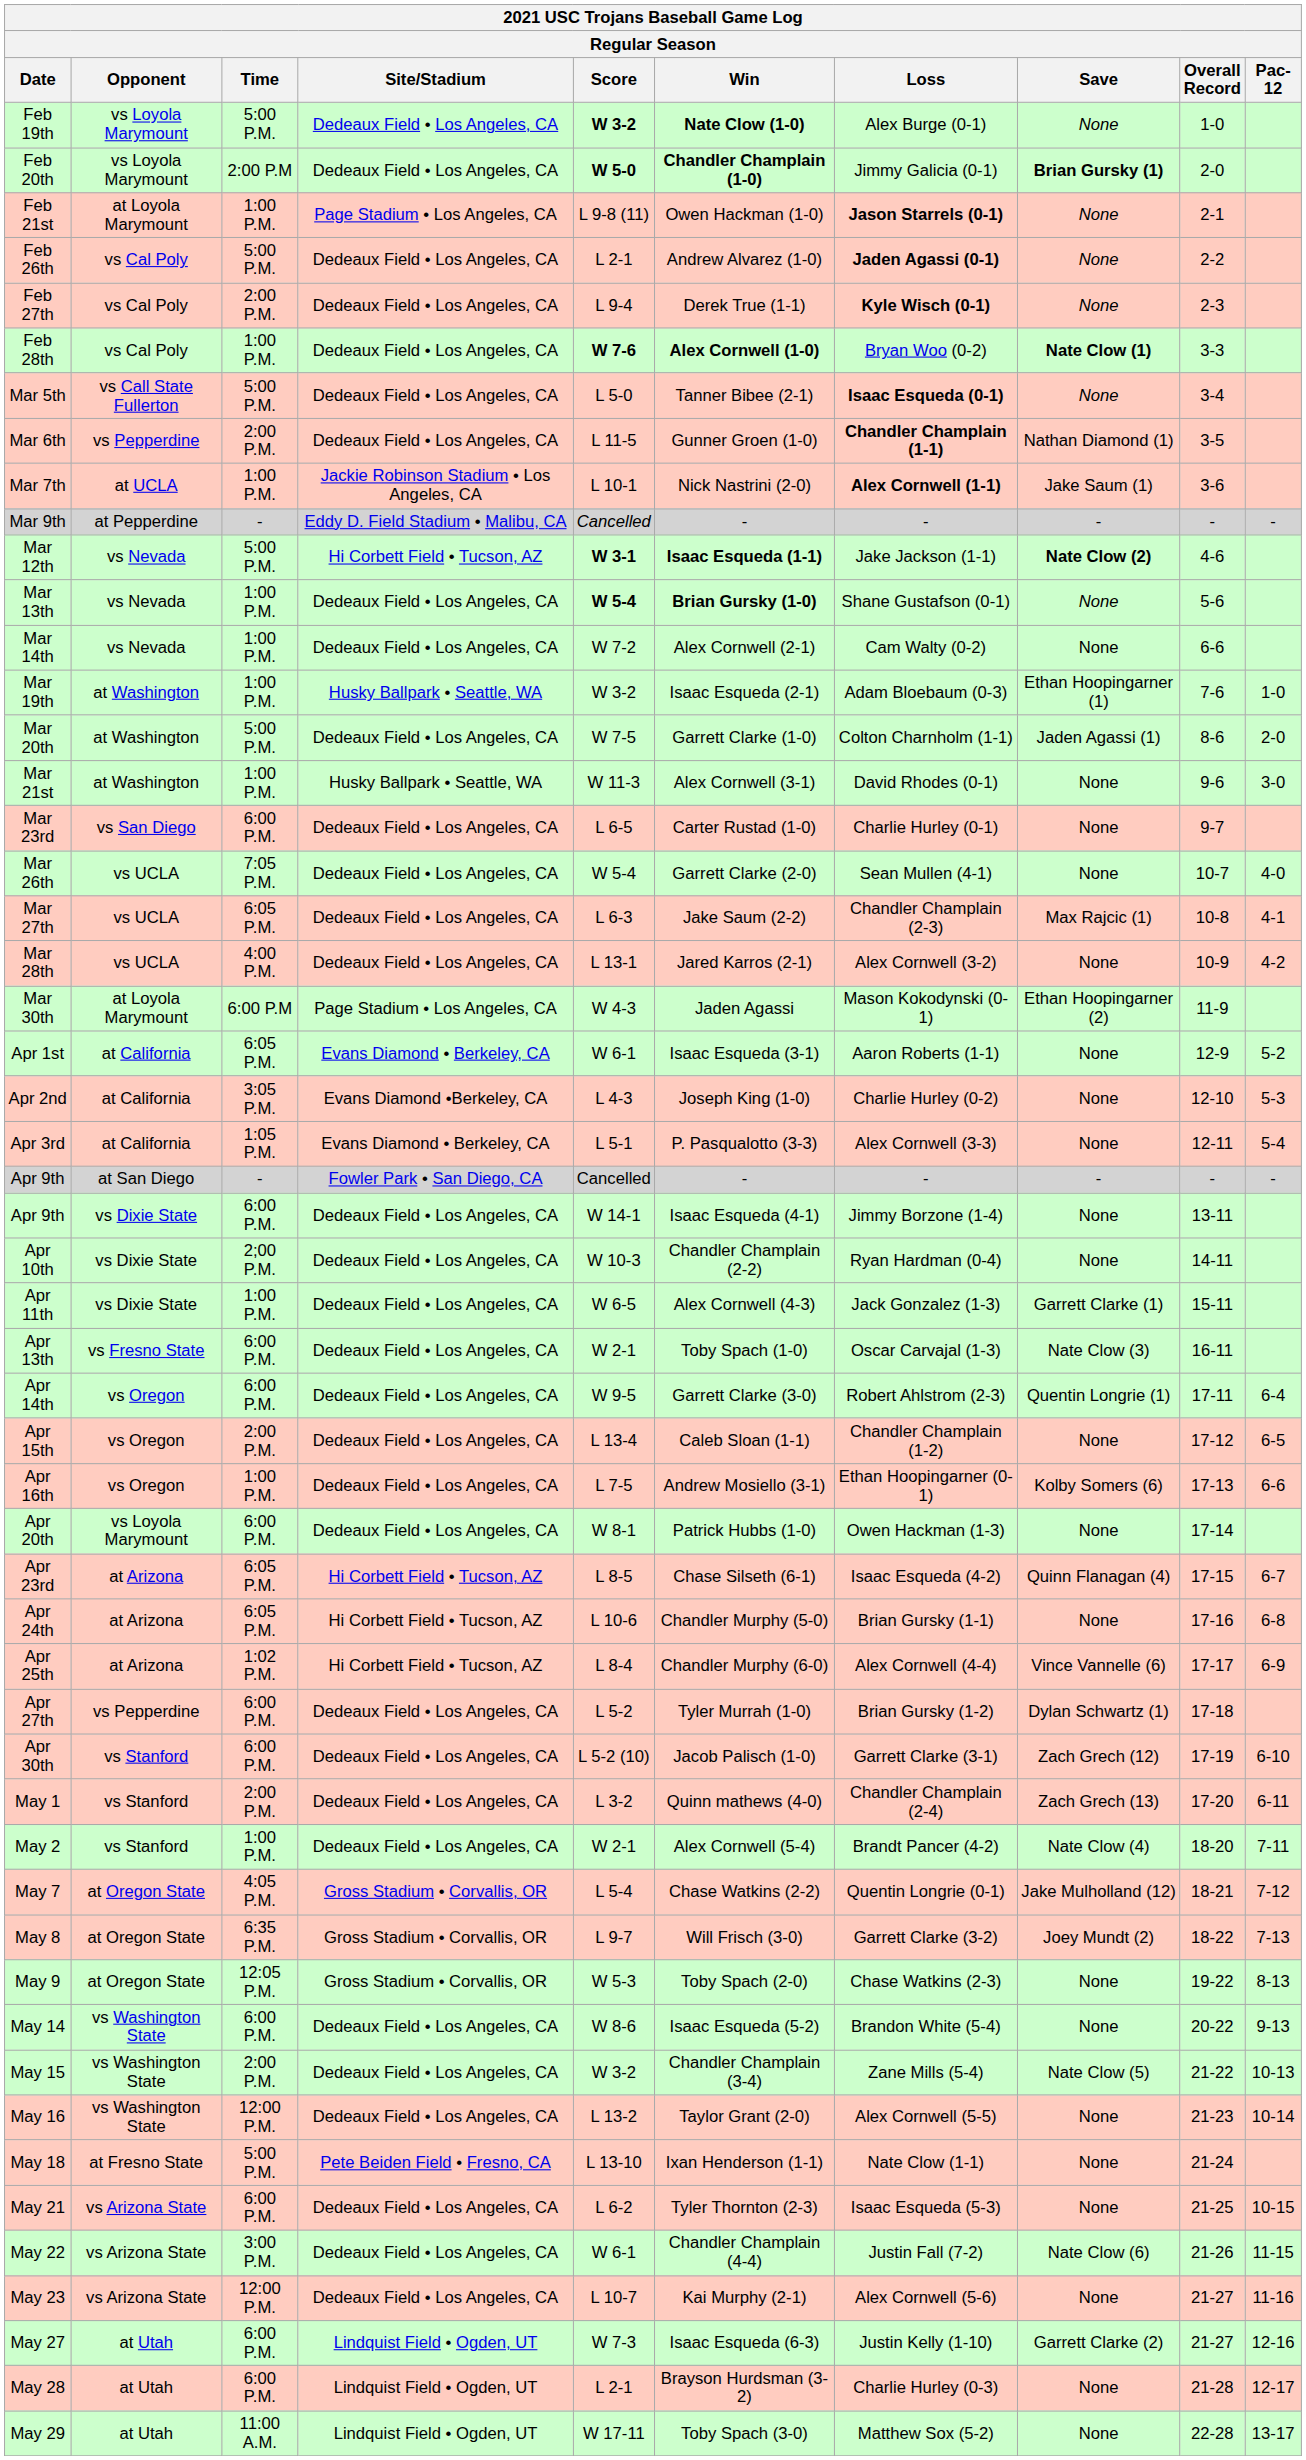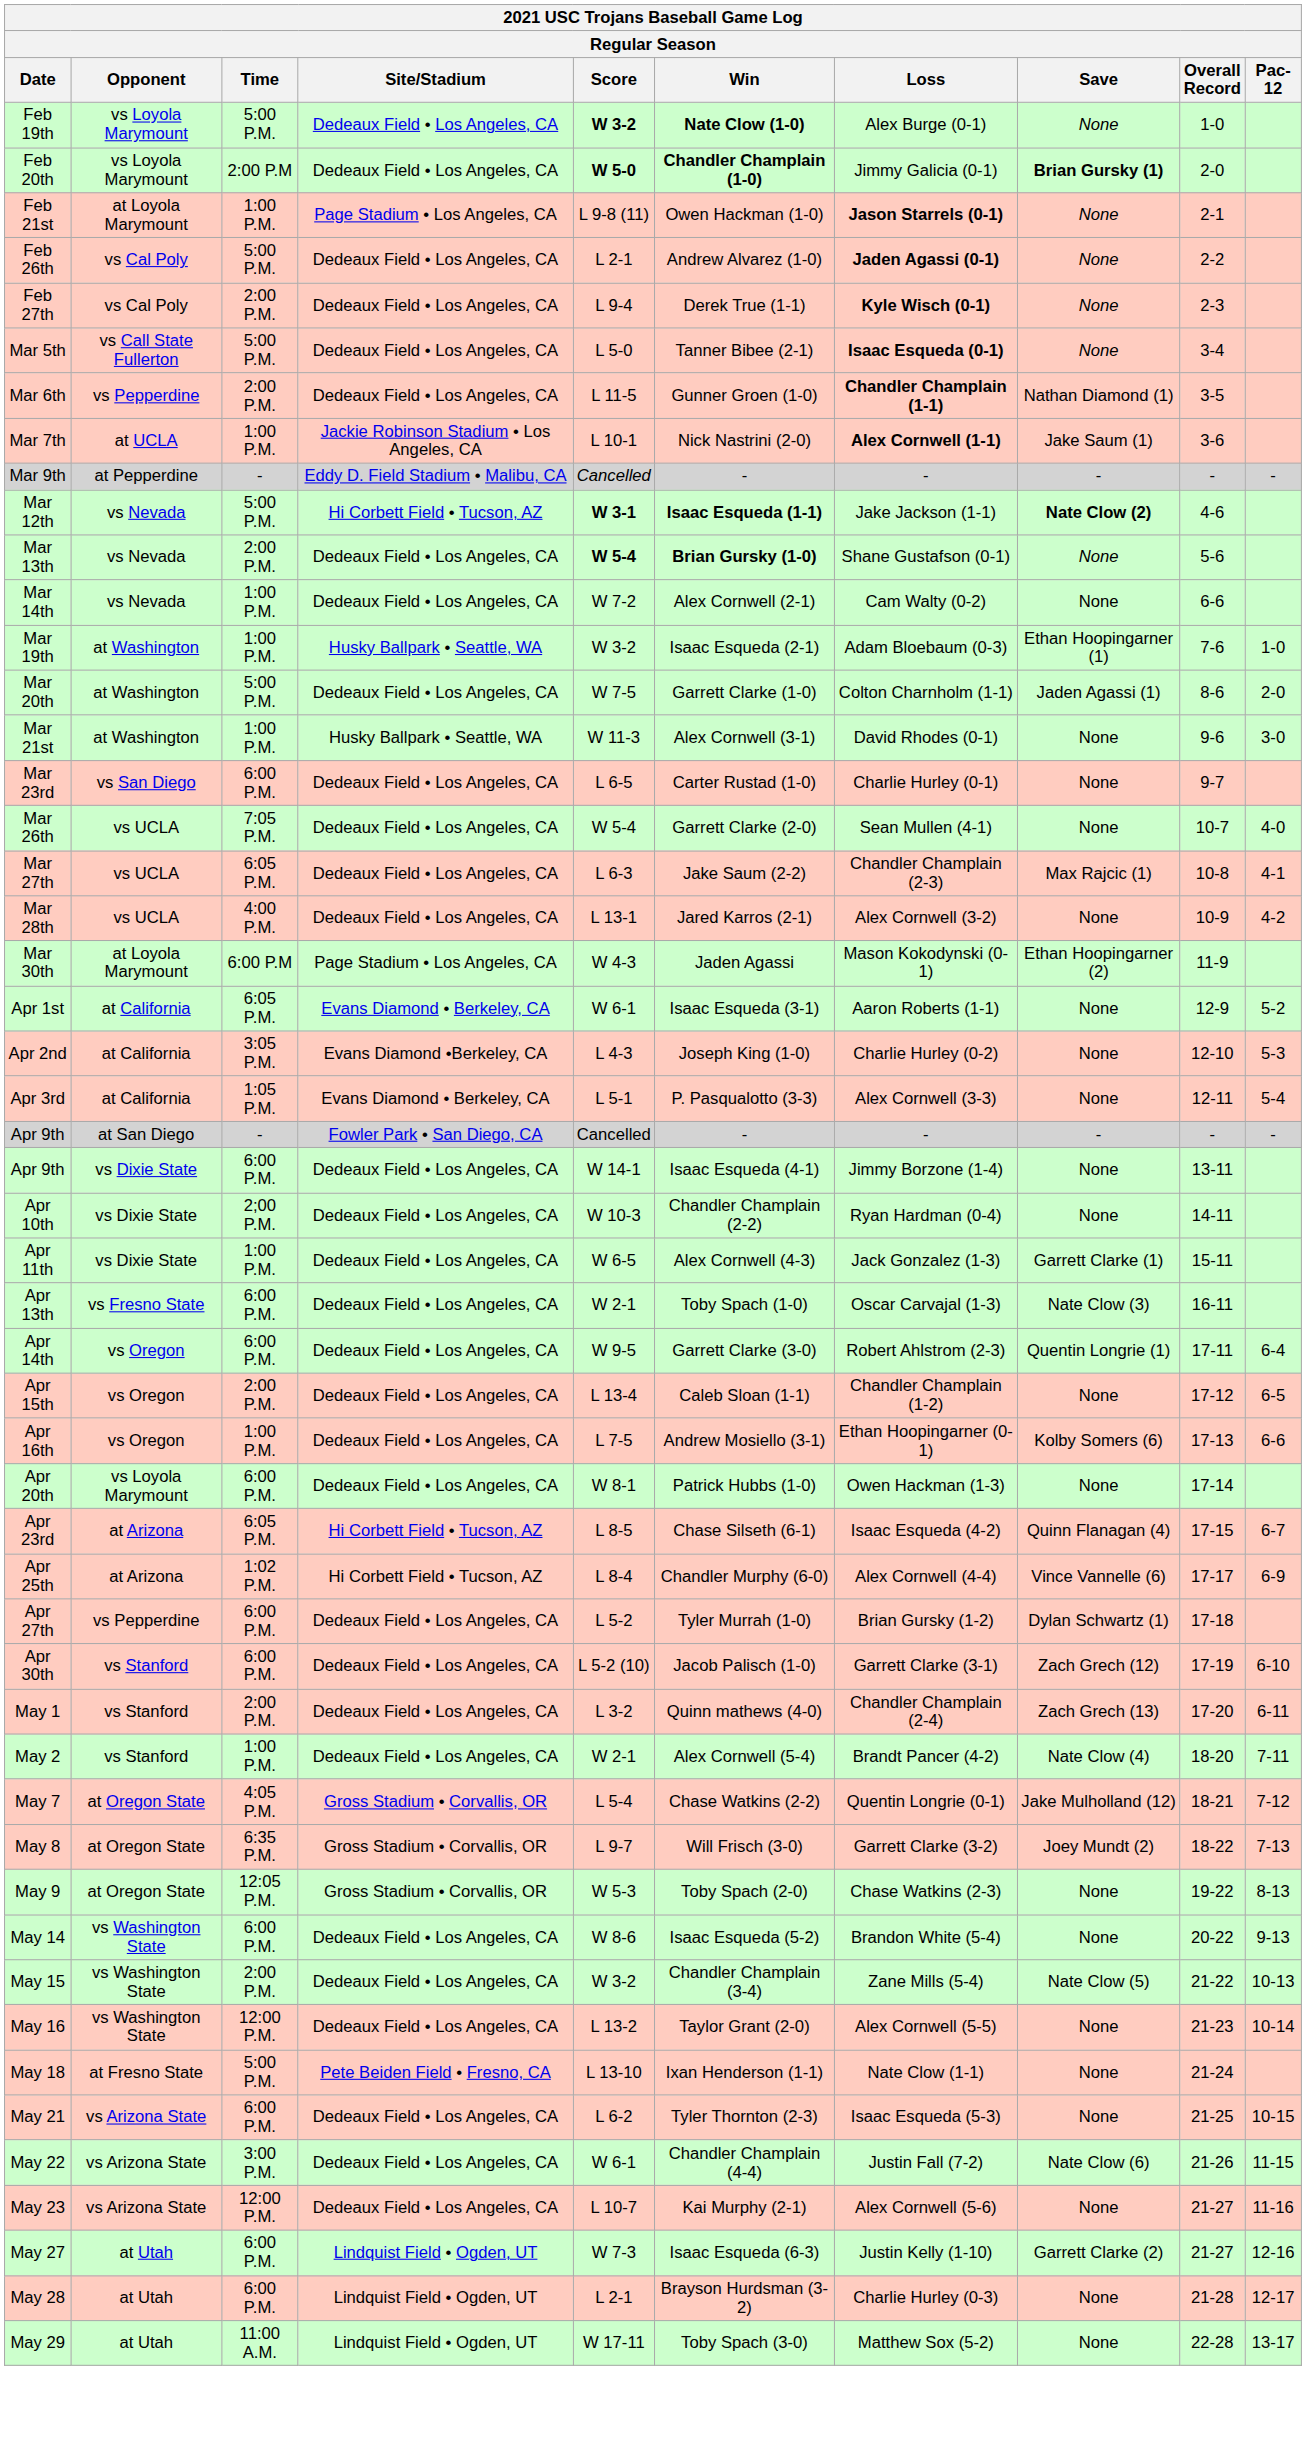- row: Feb 28th | vs Cal Poly | 1:00 P.M. | Dedeaux Field • Los Angeles, CA | W 7-6 | Alex Cornwell (1-0) | Bryan Woo (0-2) | Nate Clow (1) | 3-3
Mar 13th | Time: 1:00 P.M. -> 2:00 P.M.
- row: Apr 24th | at Arizona | 6:05 P.M. | Hi Corbett Field • Tucson, AZ | L 10-6 | Chandler Murphy (5-0) | Brian Gursky (1-1) | None | 17-16 | 6-8
